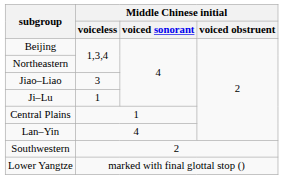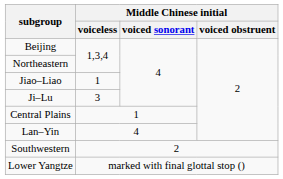Jiao–Liao | Middle Chinese initial / voiceless: 3 -> 1
Ji–Lu | Middle Chinese initial / voiceless: 1 -> 3
